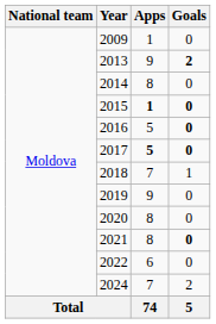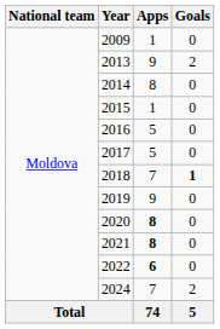2013 | Goals: bold -> normal
2015 | Apps: bold -> normal
2015 | Goals: bold -> normal
2016 | Goals: bold -> normal
2017 | Apps: bold -> normal
2017 | Goals: bold -> normal
2018 | Goals: normal -> bold
2020 | Apps: normal -> bold
2021 | Apps: normal -> bold
2021 | Goals: bold -> normal
2022 | Apps: normal -> bold
